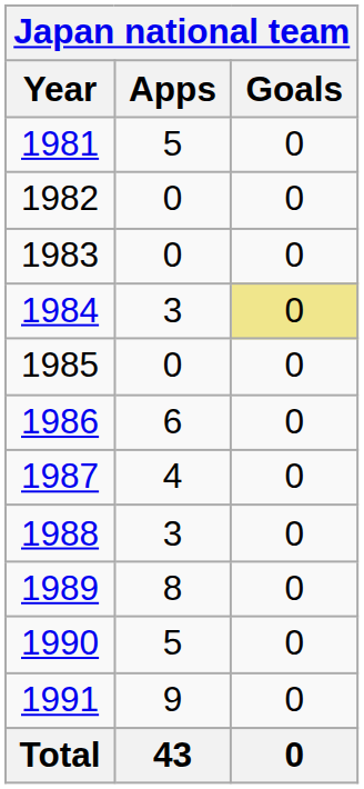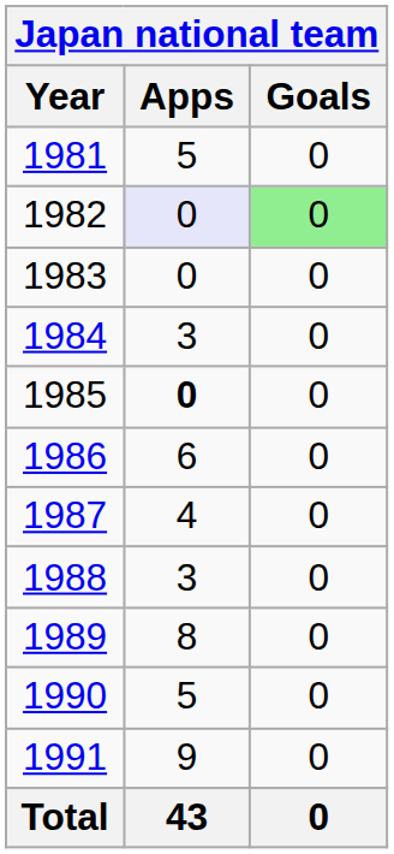1982 | Apps: no background -> lavender background
1982 | Goals: no background -> lightgreen background
1984 | Goals: khaki background -> no background
1985 | Apps: normal -> bold
